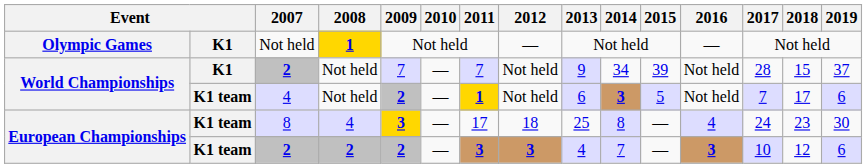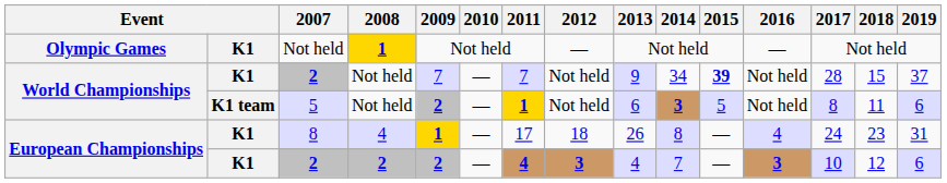row 3 | 2015: normal -> bold
row 4 | 2007: 4 -> 5
row 4 | 2017: 7 -> 8
row 4 | 2018: 17 -> 11
row 5 | column 2: K1 team -> K1
row 5 | 2009: 3 -> 1
row 5 | 2013: 25 -> 26
row 5 | 2019: 30 -> 31
row 6 | column 2: K1 team -> K1
row 6 | 2011: 3 -> 4
